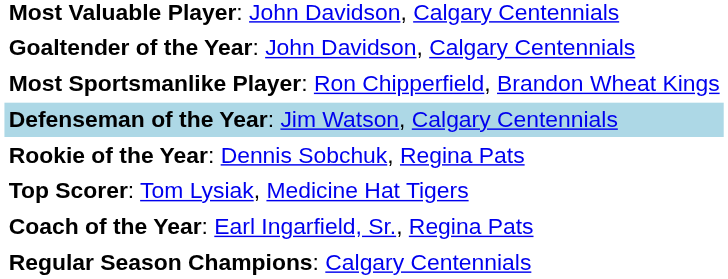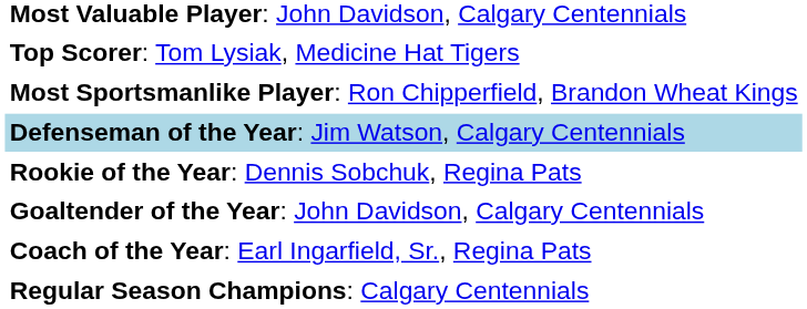row 2 | column 1: Goaltender of the Year: John Davidson, Calgary Centennials -> Top Scorer: Tom Lysiak, Medicine Hat Tigers
row 6 | column 1: Top Scorer: Tom Lysiak, Medicine Hat Tigers -> Goaltender of the Year: John Davidson, Calgary Centennials
